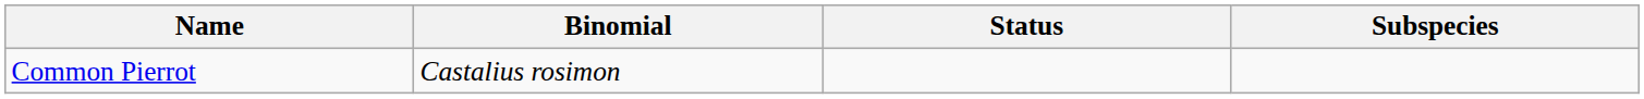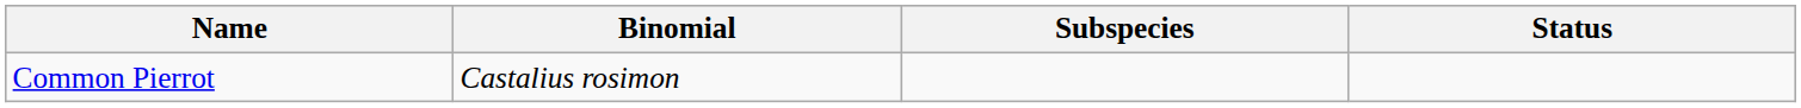columns swapped: Subspecies <-> Status
